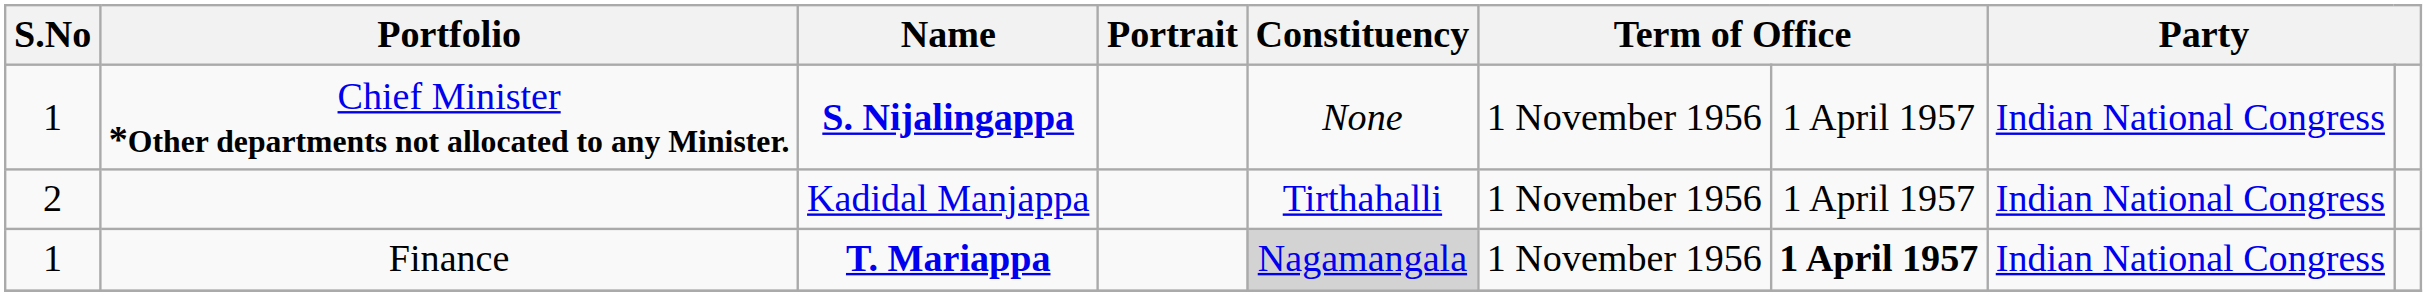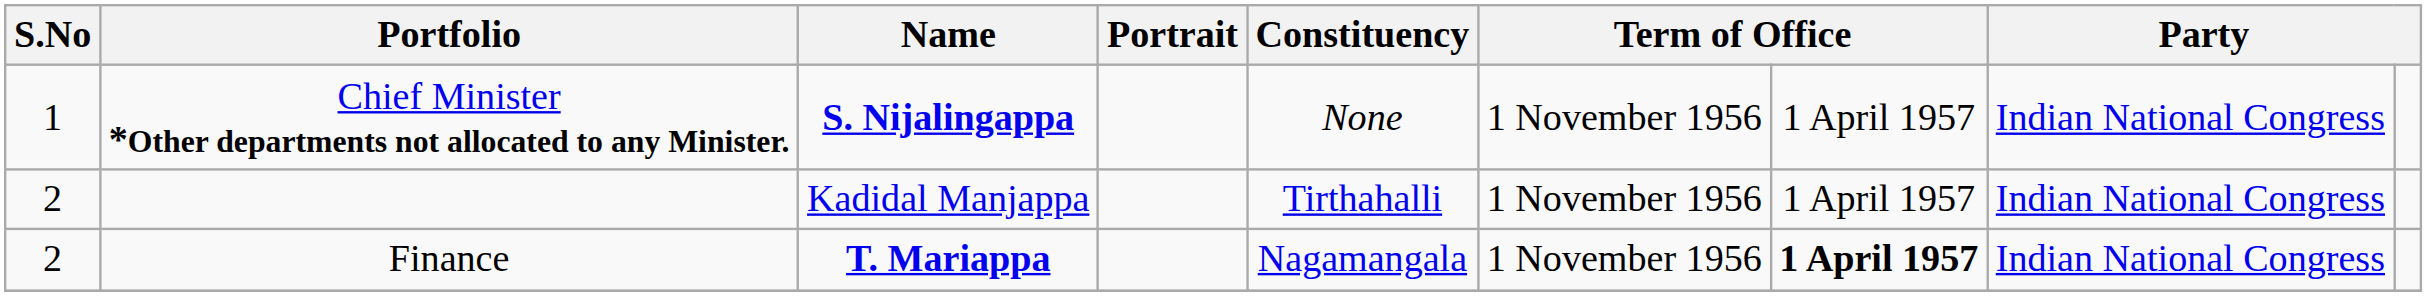Finance | S.No: 1 -> 2
Finance | Constituency: lightgrey background -> no background
